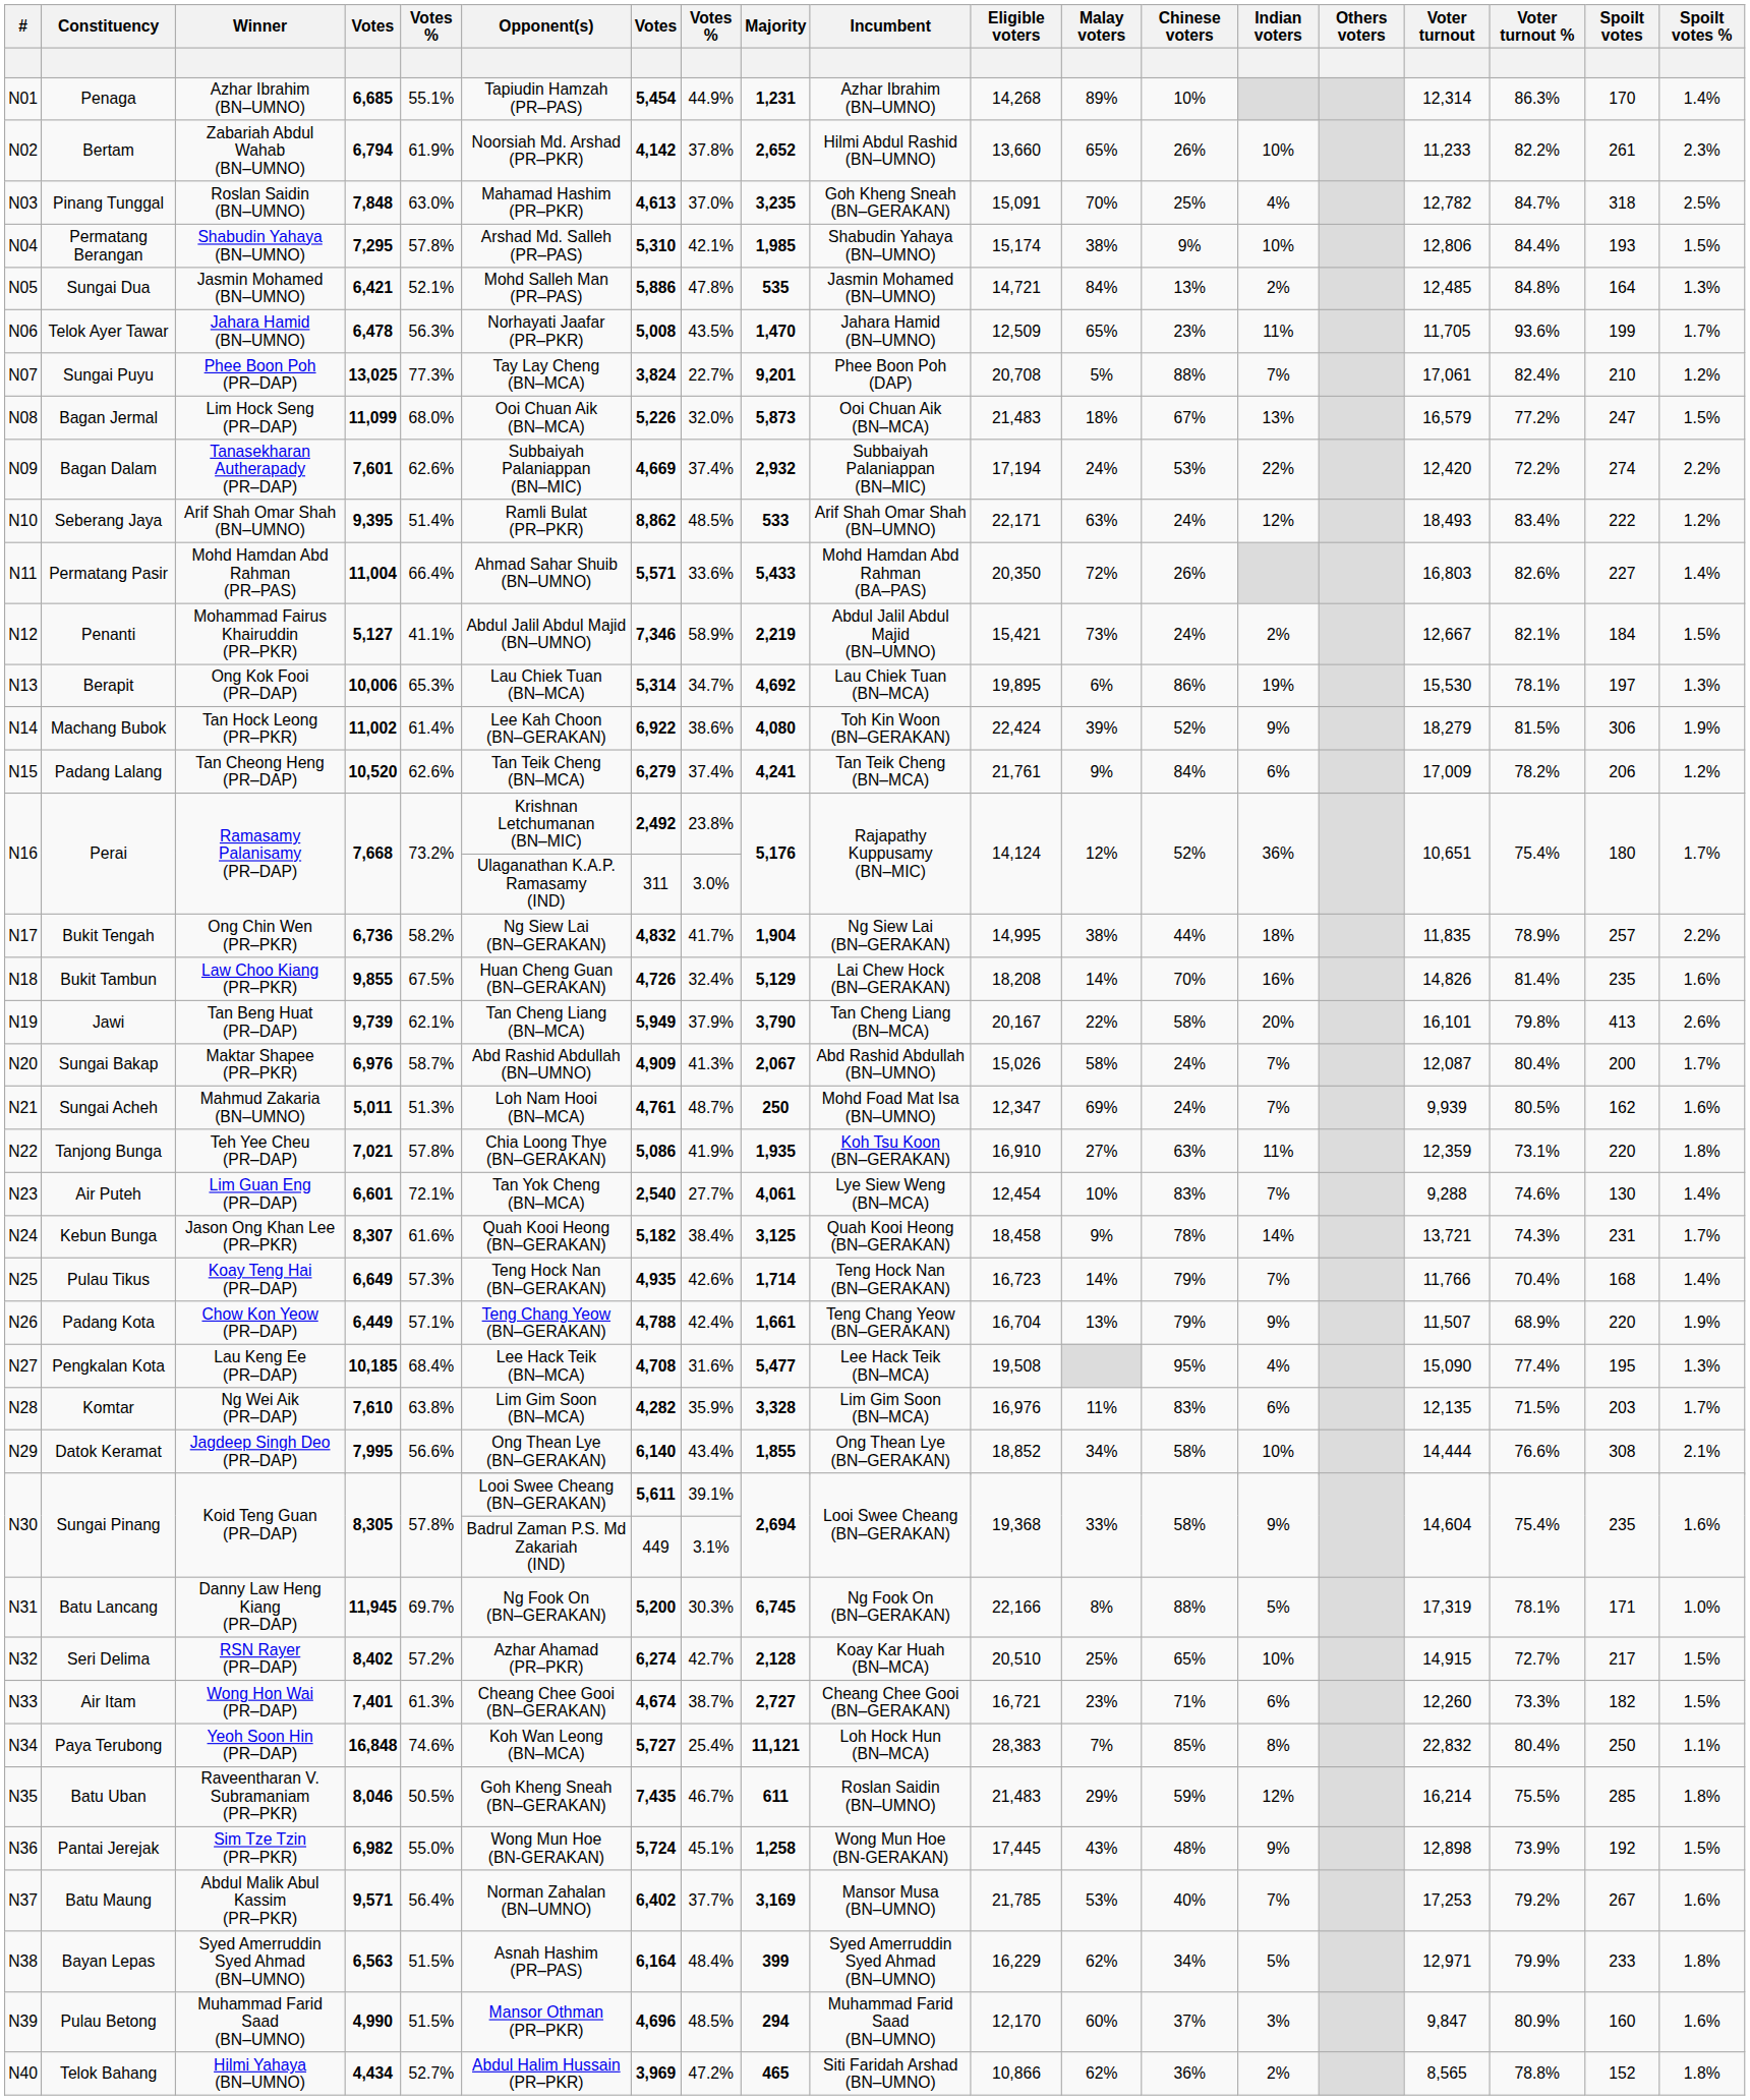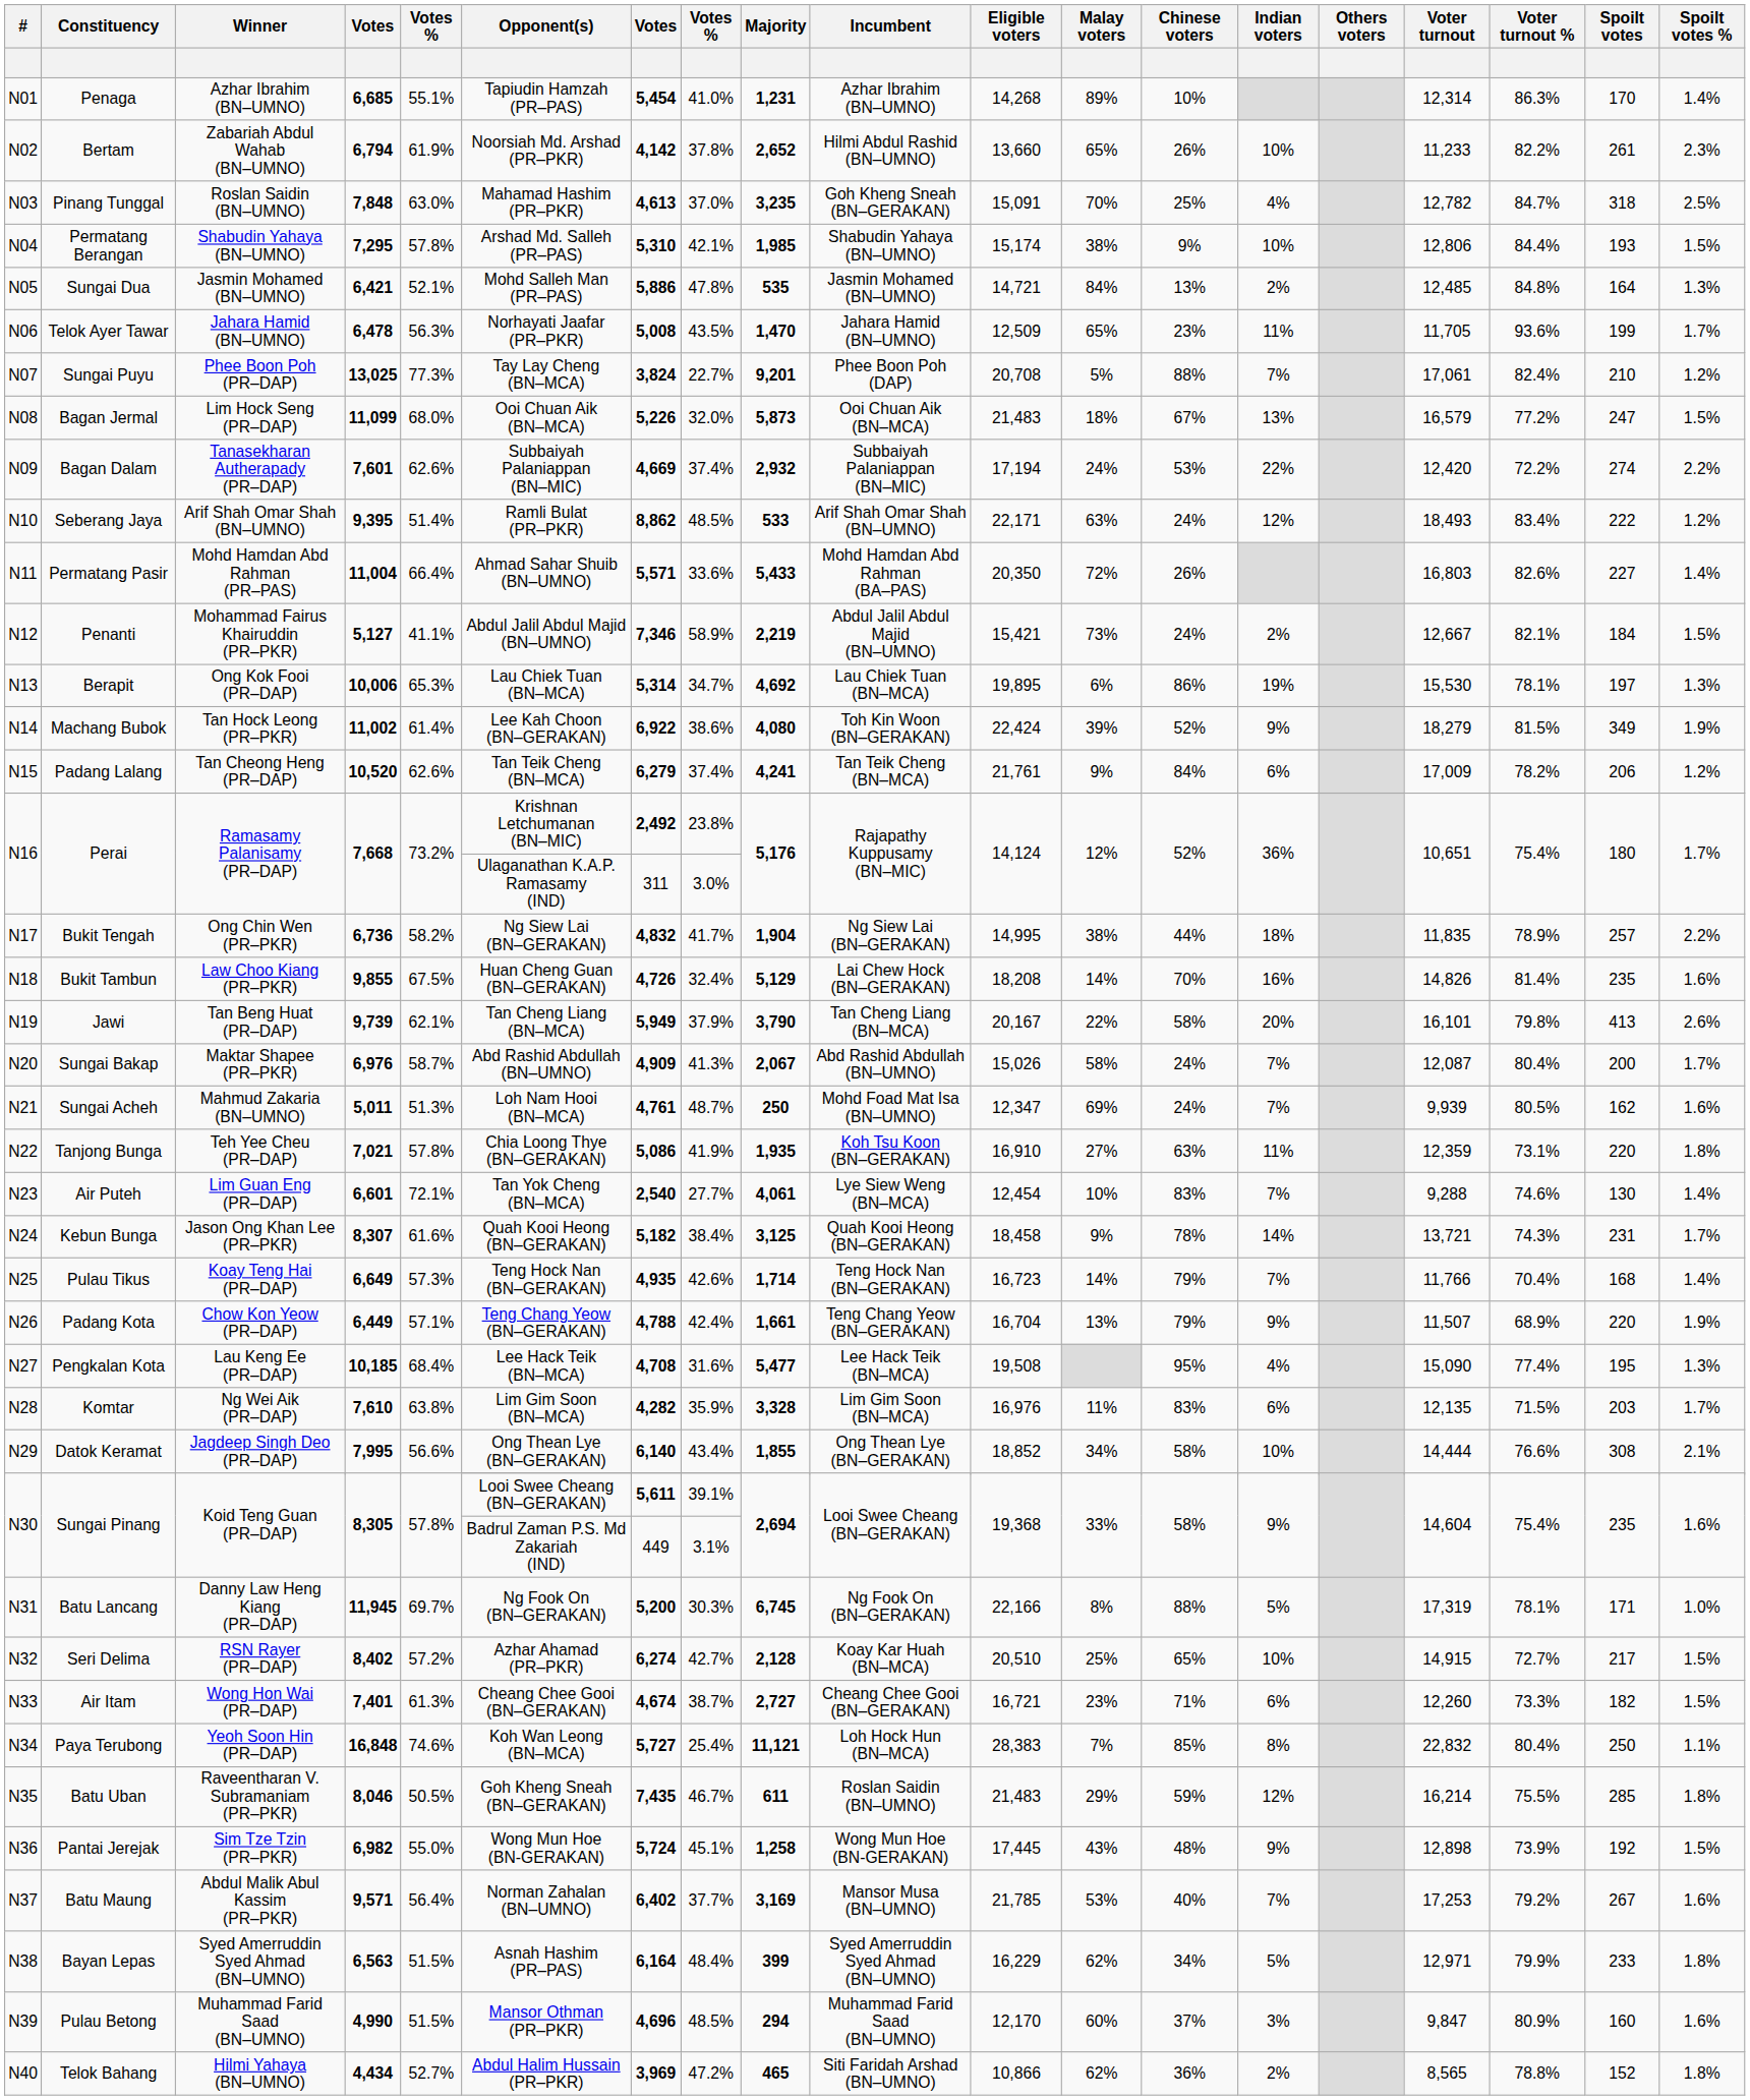Penaga | column 8: 44.9% -> 41.0%
Machang Bubok | Spoilt votes: 306 -> 349
